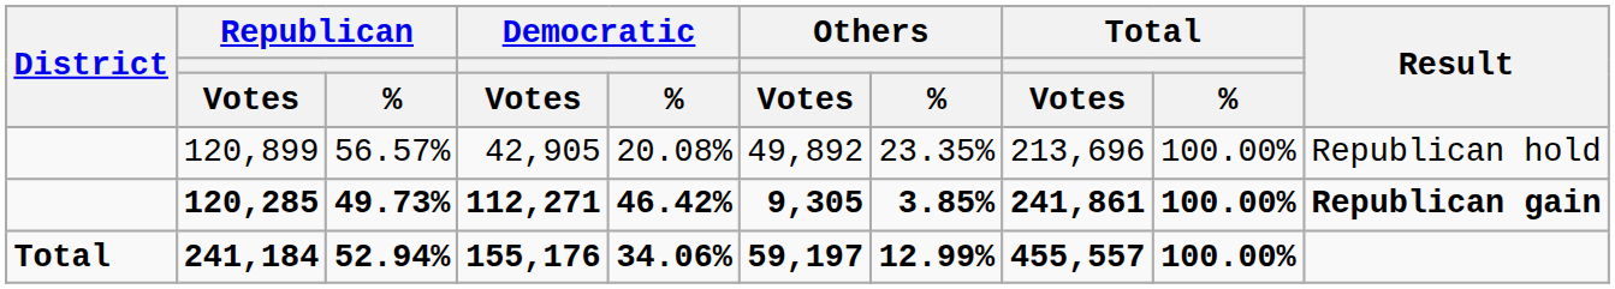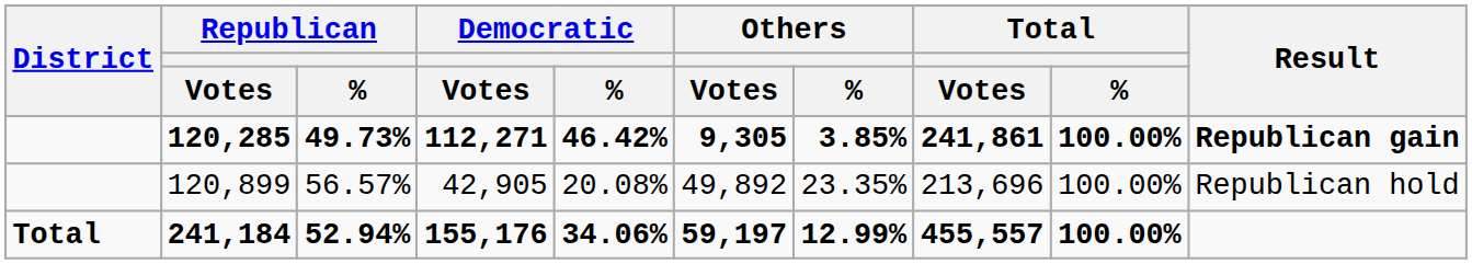rows swapped: 120,285 <-> 120,899
